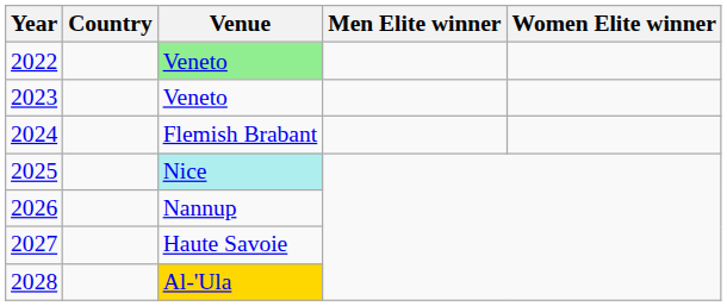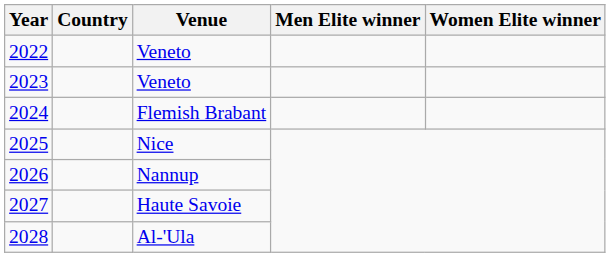2022 | Venue: lightgreen background -> no background
2025 | Venue: paleturquoise background -> no background
2028 | Venue: gold background -> no background
